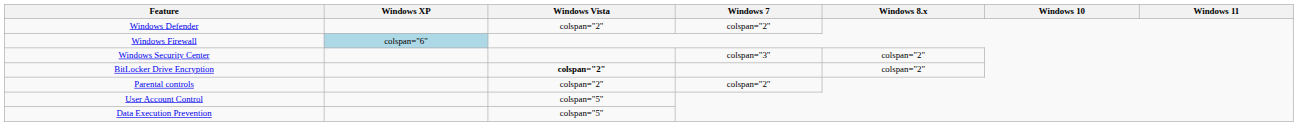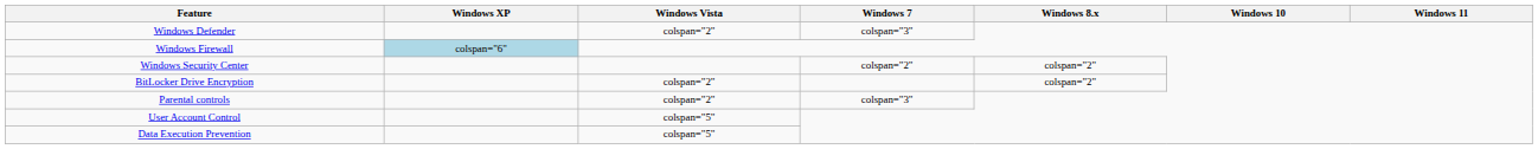Windows Defender | Windows 7: colspan="2" -> colspan="3"
Windows Security Center | Windows 7: colspan="3" -> colspan="2"
BitLocker Drive Encryption | Windows Vista: bold -> normal
Parental controls | Windows 7: colspan="2" -> colspan="3"
